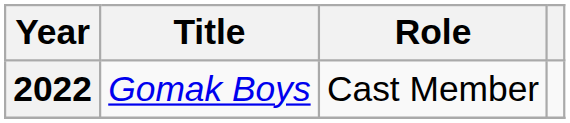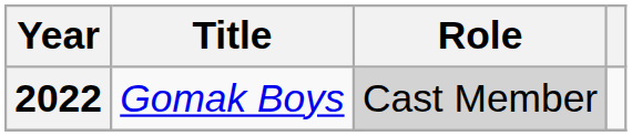2022 | Role: no background -> lightgrey background
